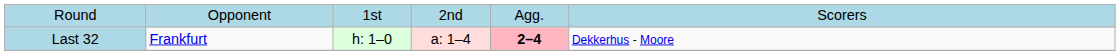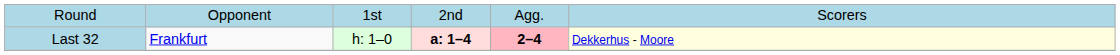Last 32 | column 4: normal -> bold
Last 32 | column 6: no background -> lightyellow background
